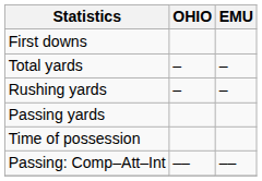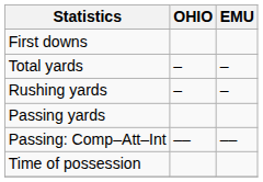rows swapped: Passing: Comp–Att–Int <-> Time of possession
